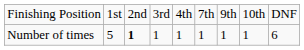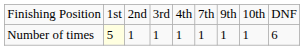Number of times | column 2: no background -> lightyellow background
Number of times | column 3: bold -> normal
